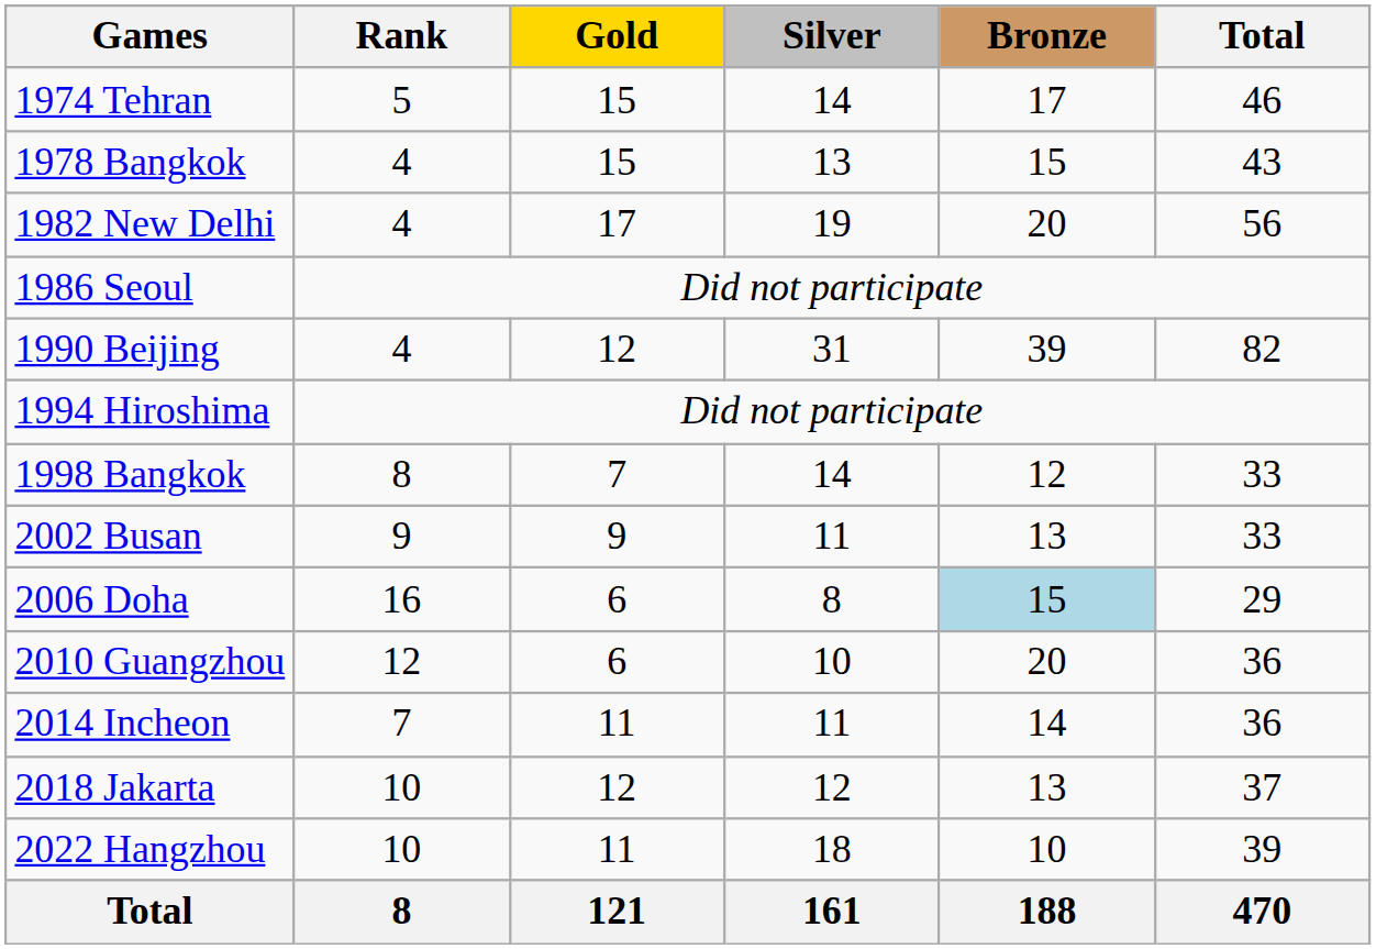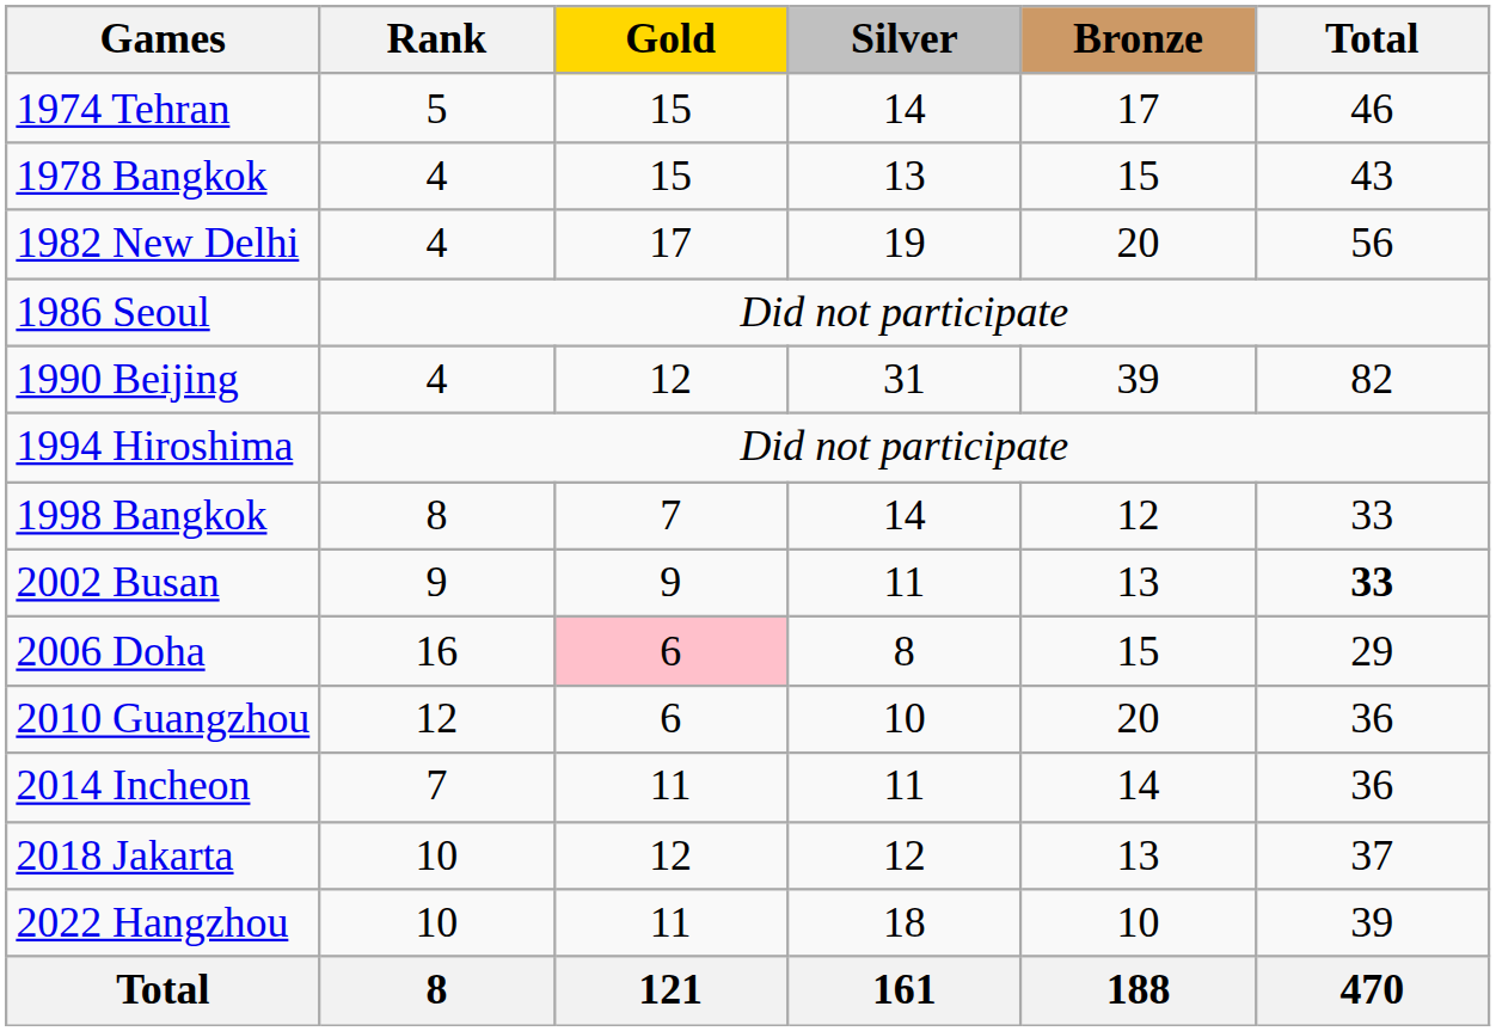2002 Busan | Total: normal -> bold
2006 Doha | Gold: no background -> pink background
2006 Doha | Bronze: lightblue background -> no background
